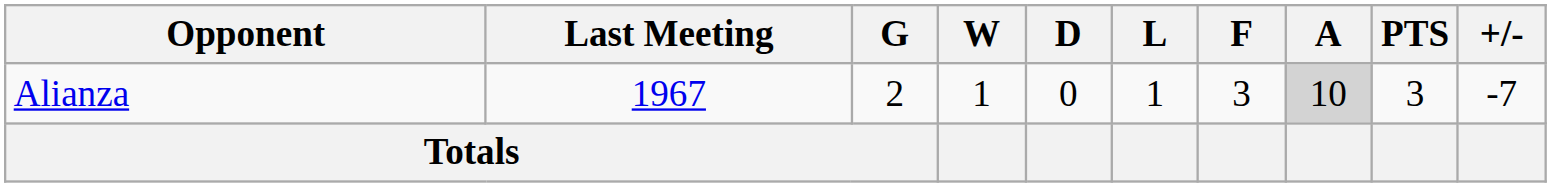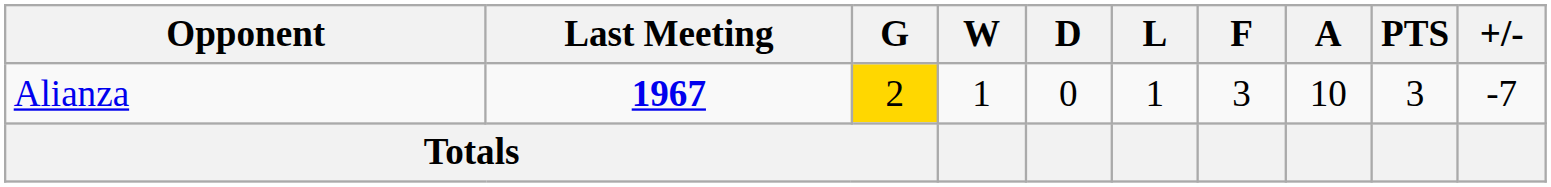Alianza | Last Meeting: normal -> bold
Alianza | G: no background -> gold background
Alianza | A: lightgrey background -> no background
